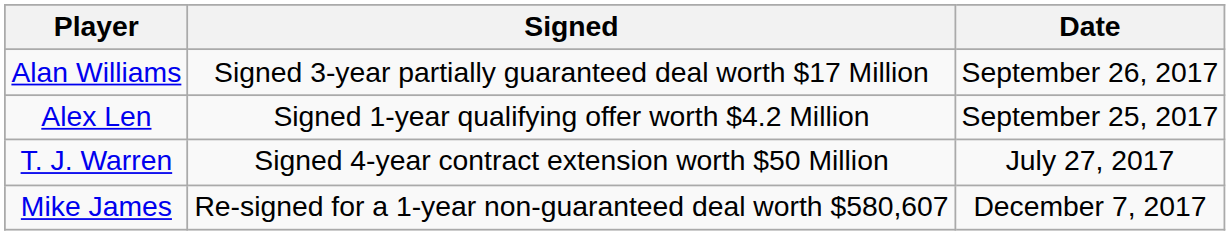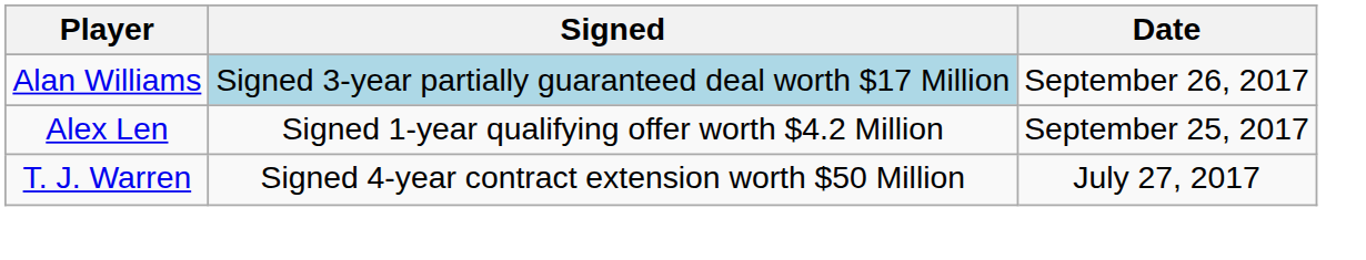Alan Williams | Signed: no background -> lightblue background
- row: Mike James | Re-signed for a 1-year non-guaranteed deal worth $580,607 | December 7, 2017
